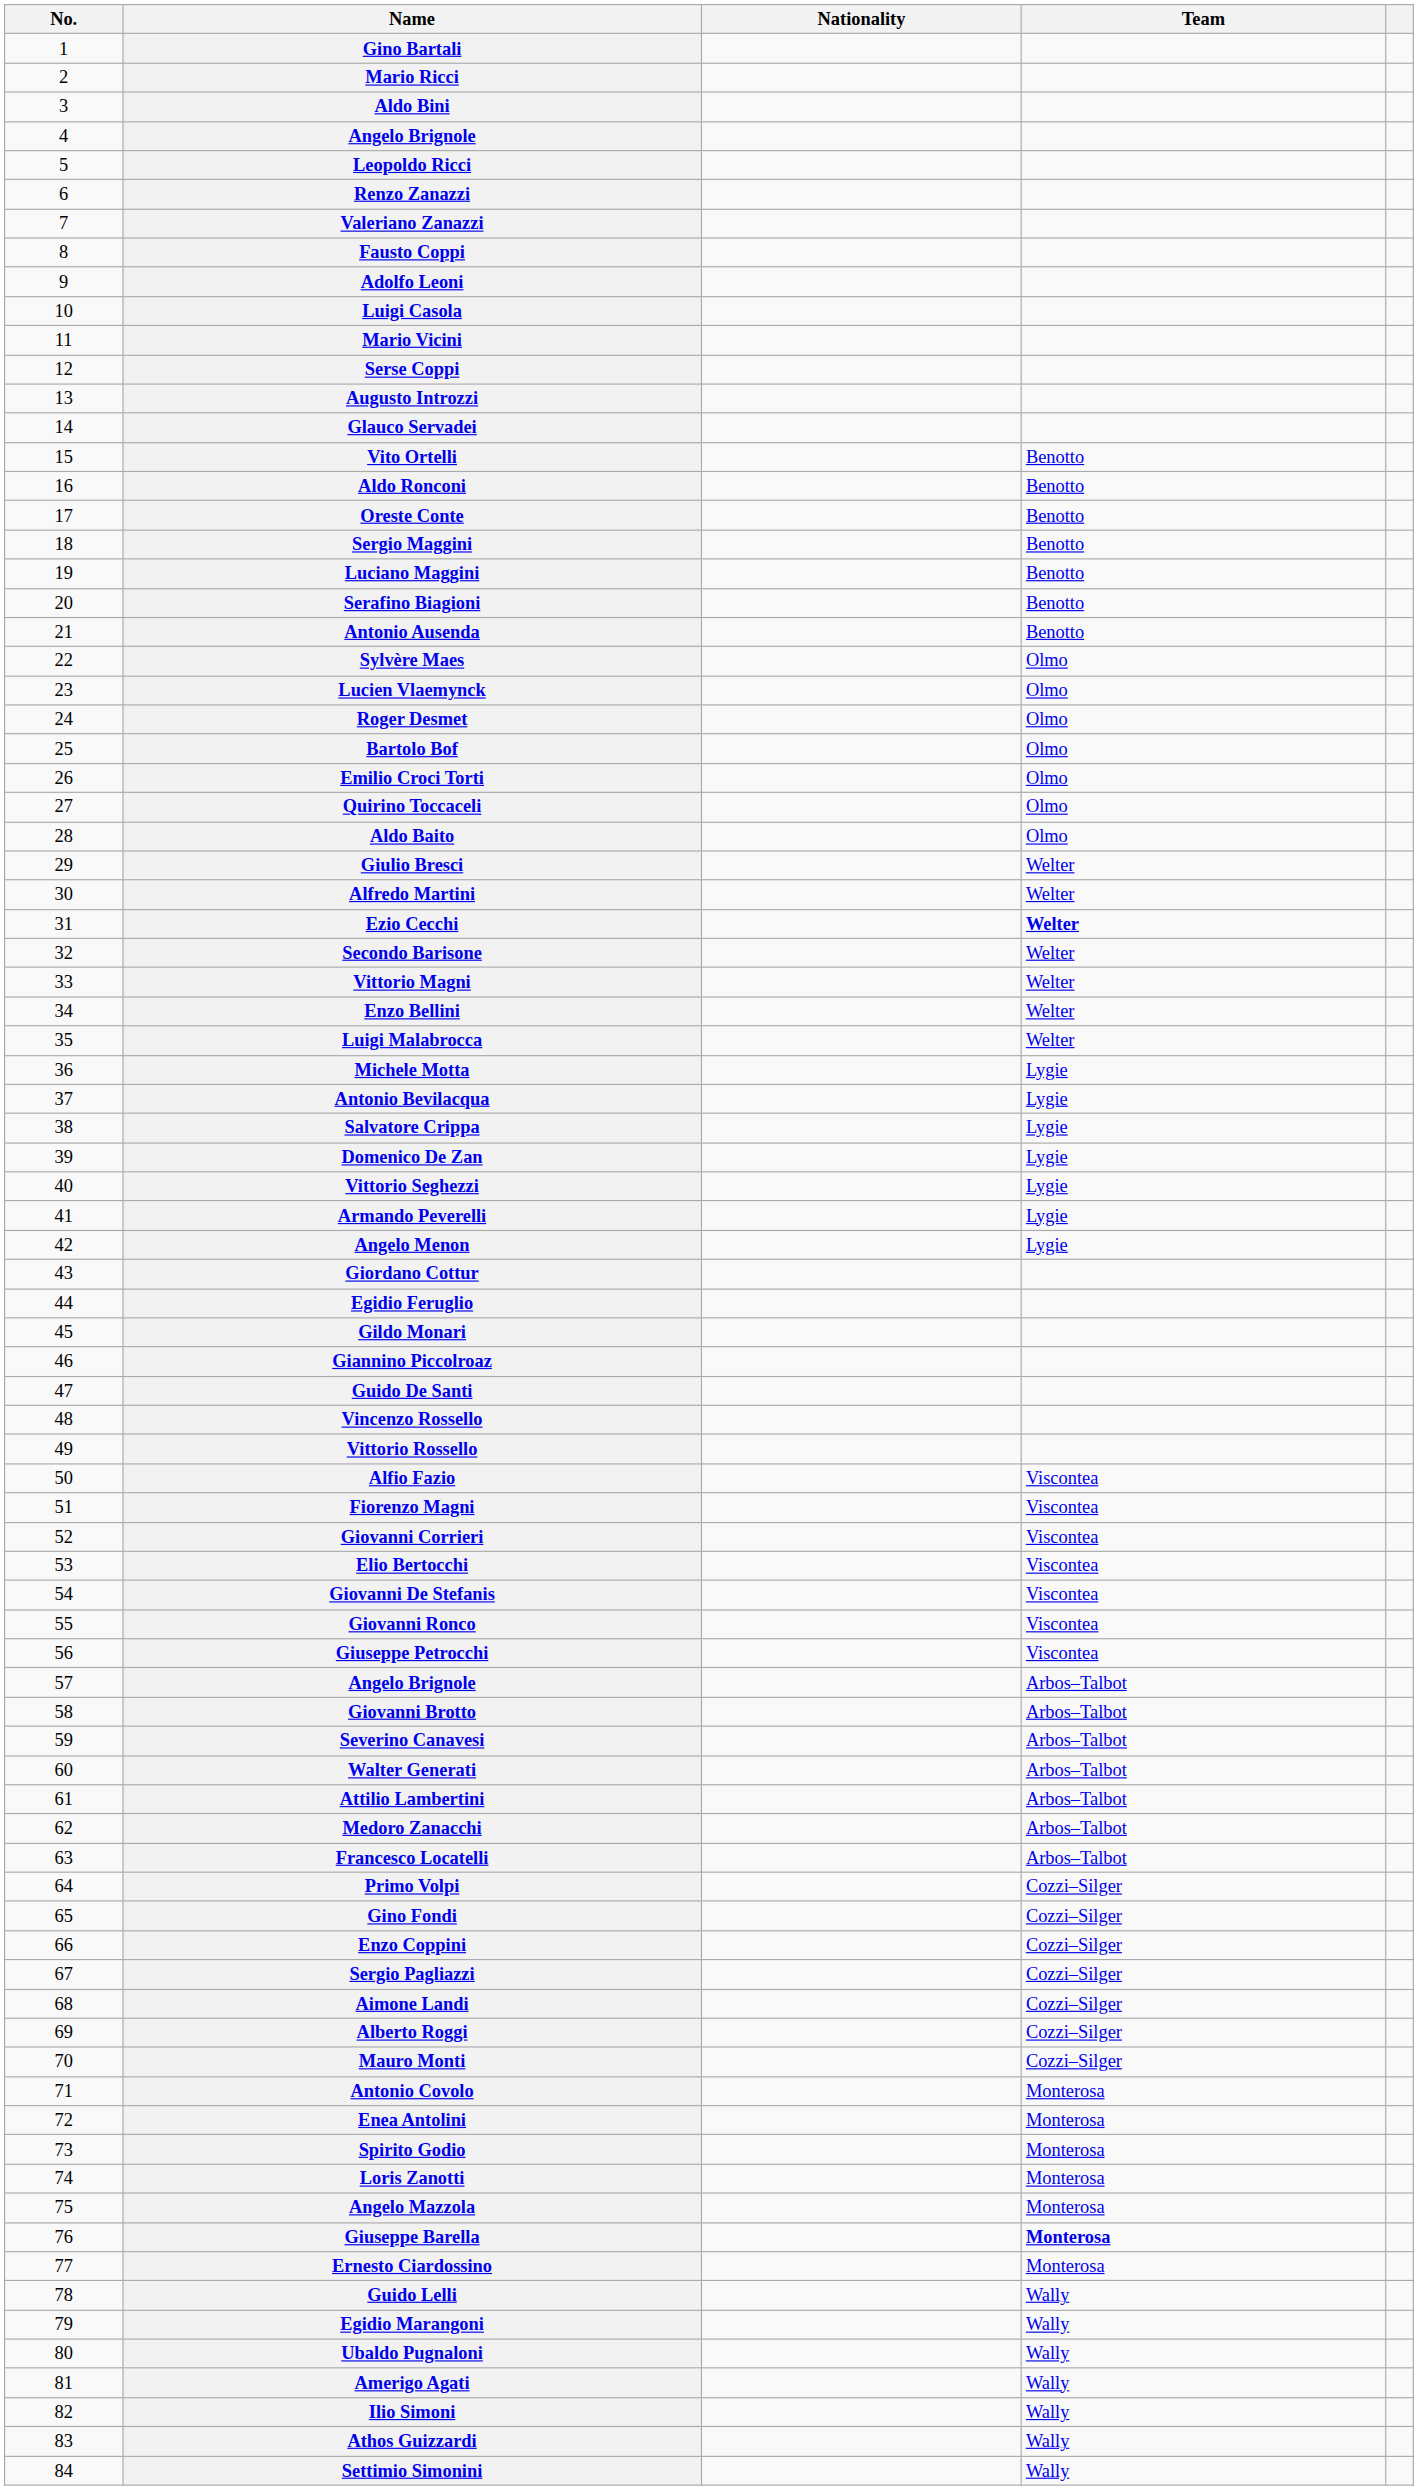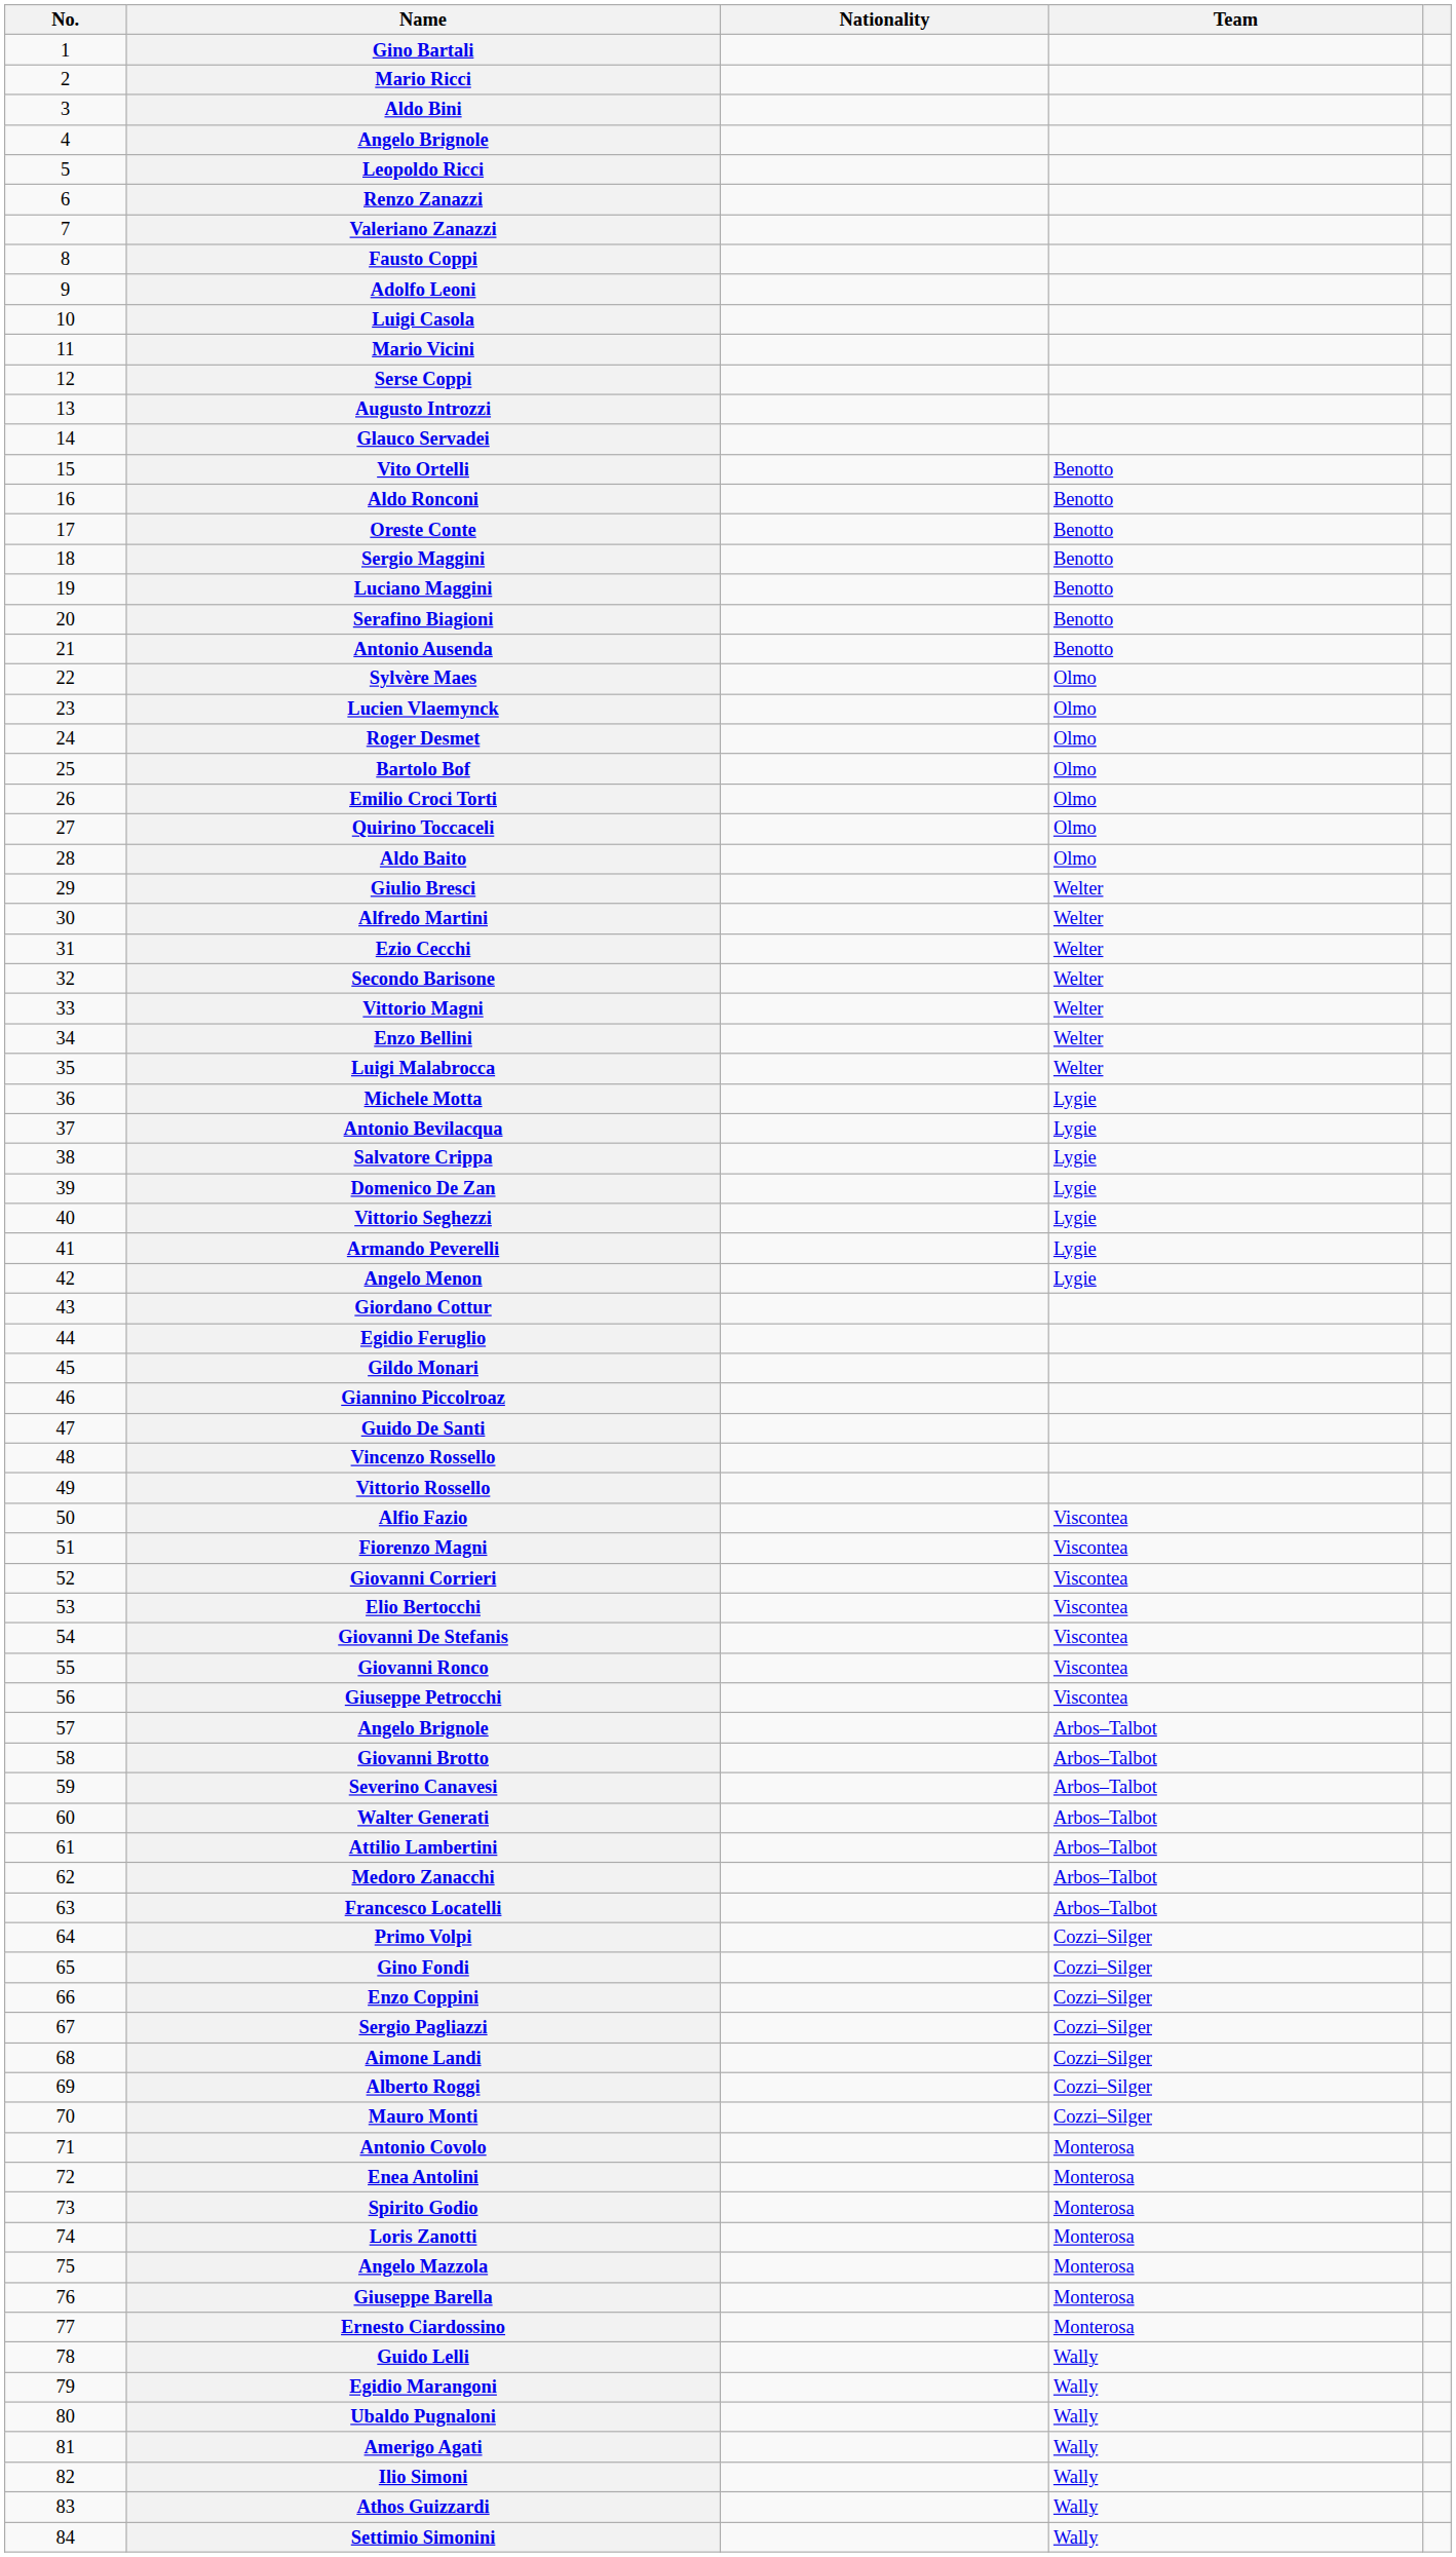Ezio Cecchi | Team: bold -> normal
Giuseppe Barella | Team: bold -> normal
